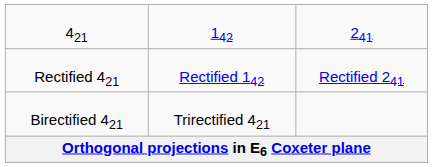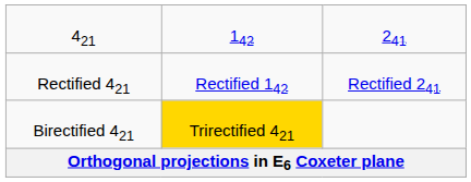Birectified 421 | column 2: no background -> gold background
